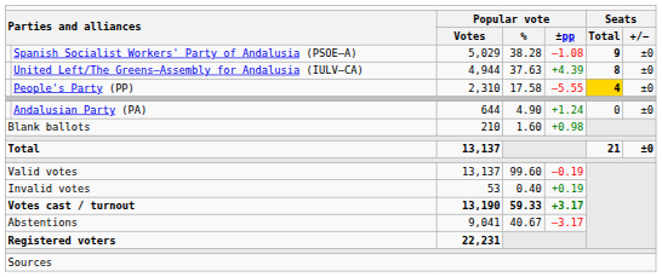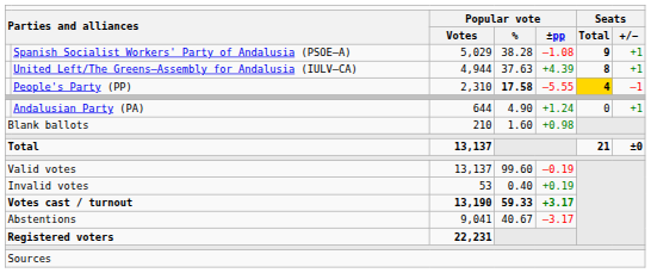Spanish Socialist Workers' Party of Andalusia (PSOE–A) | column 7: ±0 -> +1
United Left/The Greens–Assembly for Andalusia (IULV–CA) | column 7: ±0 -> +1
People's Party (PP) | column 4: normal -> bold
People's Party (PP) | column 7: ±0 -> –1
Andalusian Party (PA) | column 7: ±0 -> +1
